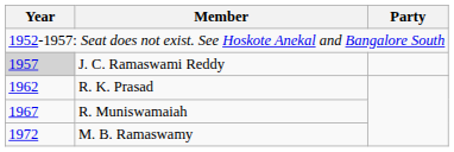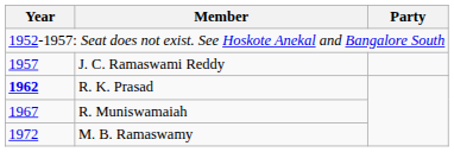J. C. Ramaswami Reddy | Year: lightgrey background -> no background
R. K. Prasad | Year: normal -> bold
